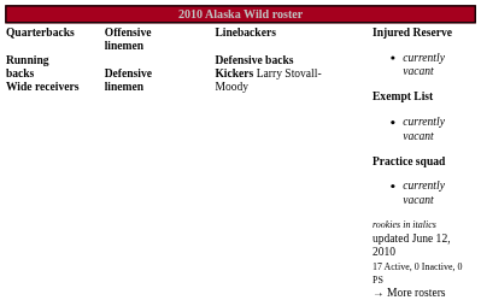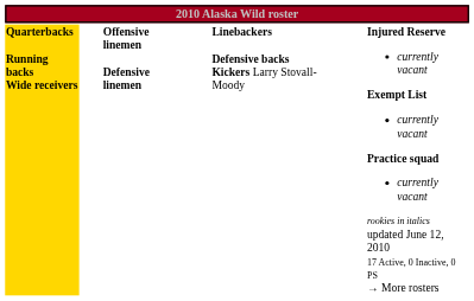Quarterbacks Running backs Wide receivers | column 1: no background -> gold background
